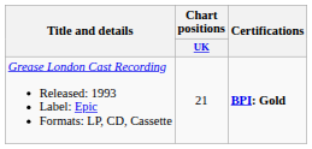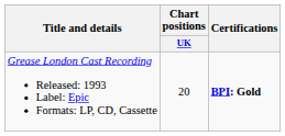row 3 | Chart positions / UK: 21 -> 20
